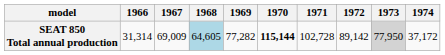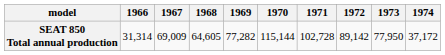row 2 | 1968: lightblue background -> no background
row 2 | 1970: bold -> normal
row 2 | 1973: lightgrey background -> no background
